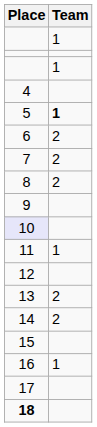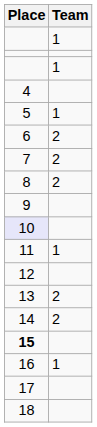row 6 | Team: bold -> normal
row 16 | Place: normal -> bold
row 19 | Place: bold -> normal
